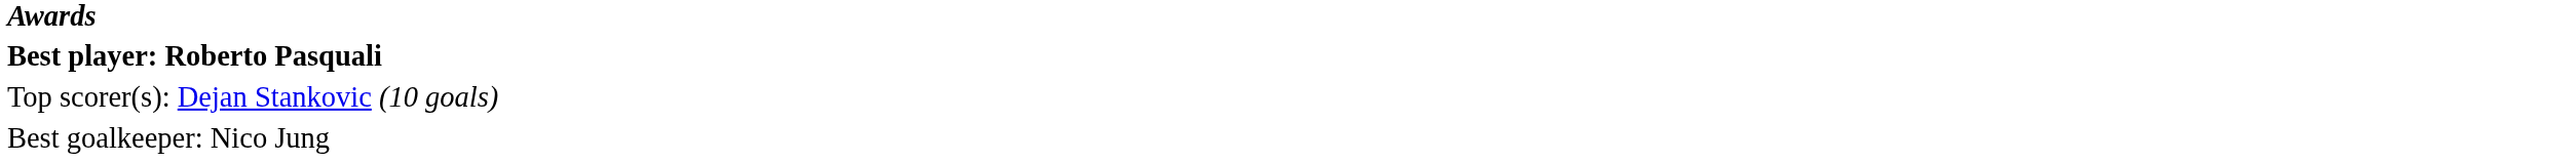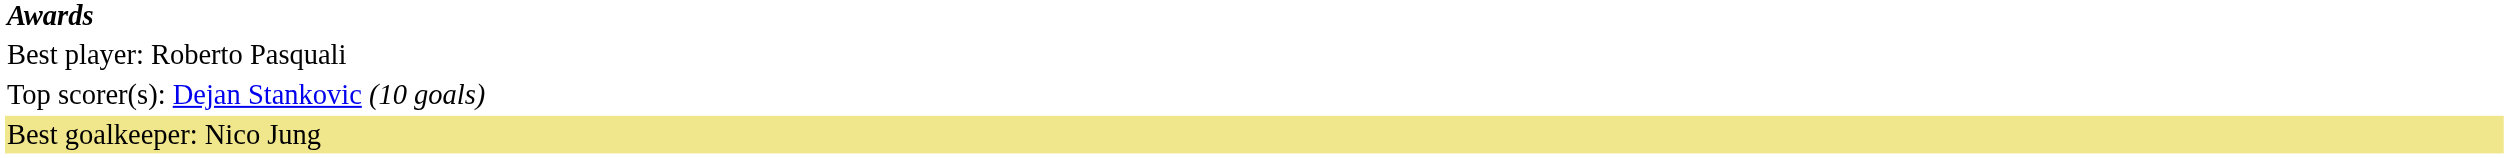Best player: Roberto Pasquali | Awards: bold -> normal
Best goalkeeper: Nico Jung | Awards: no background -> khaki background
